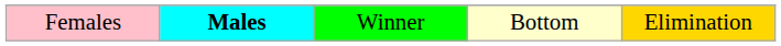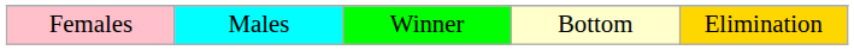Females | column 2: bold -> normal
